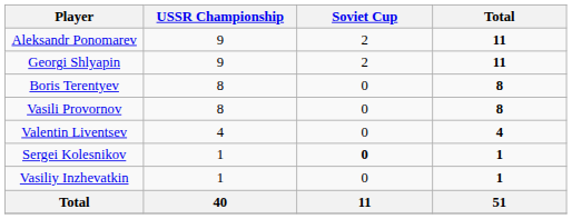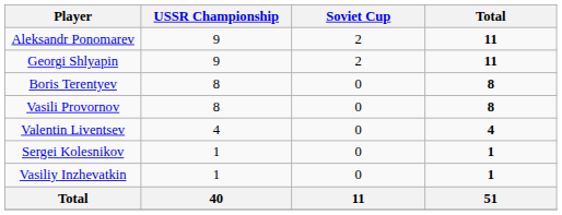Sergei Kolesnikov | Soviet Cup: bold -> normal
